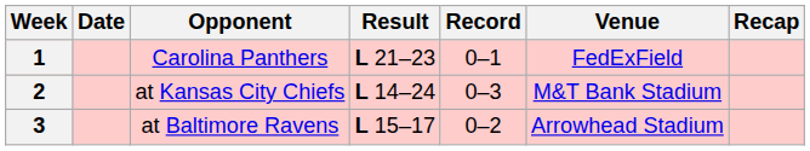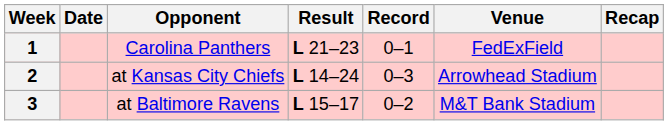2 | Venue: M&T Bank Stadium -> Arrowhead Stadium
3 | Venue: Arrowhead Stadium -> M&T Bank Stadium
